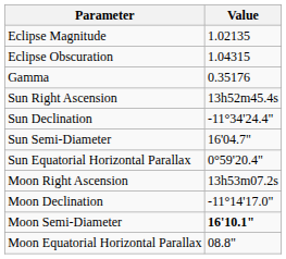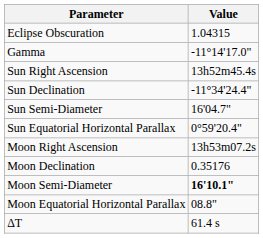- row: Eclipse Magnitude | 1.02135
Gamma | Value: 0.35176 -> -11°14'17.0"
Moon Declination | Value: -11°14'17.0" -> 0.35176
+ row: ΔT | 61.4 s
